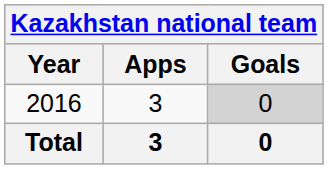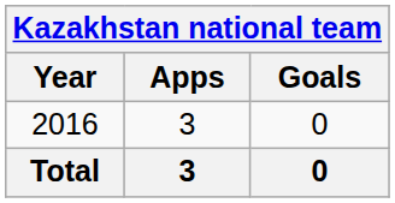2016 | Goals: lightgrey background -> no background
